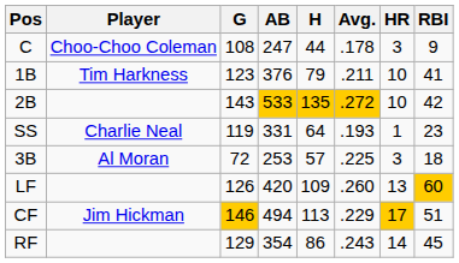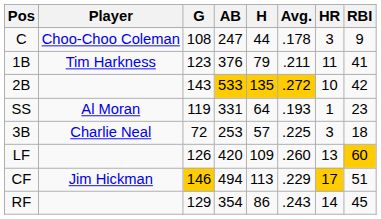1B | HR: 10 -> 11
SS | Player: Charlie Neal -> Al Moran
3B | Player: Al Moran -> Charlie Neal
